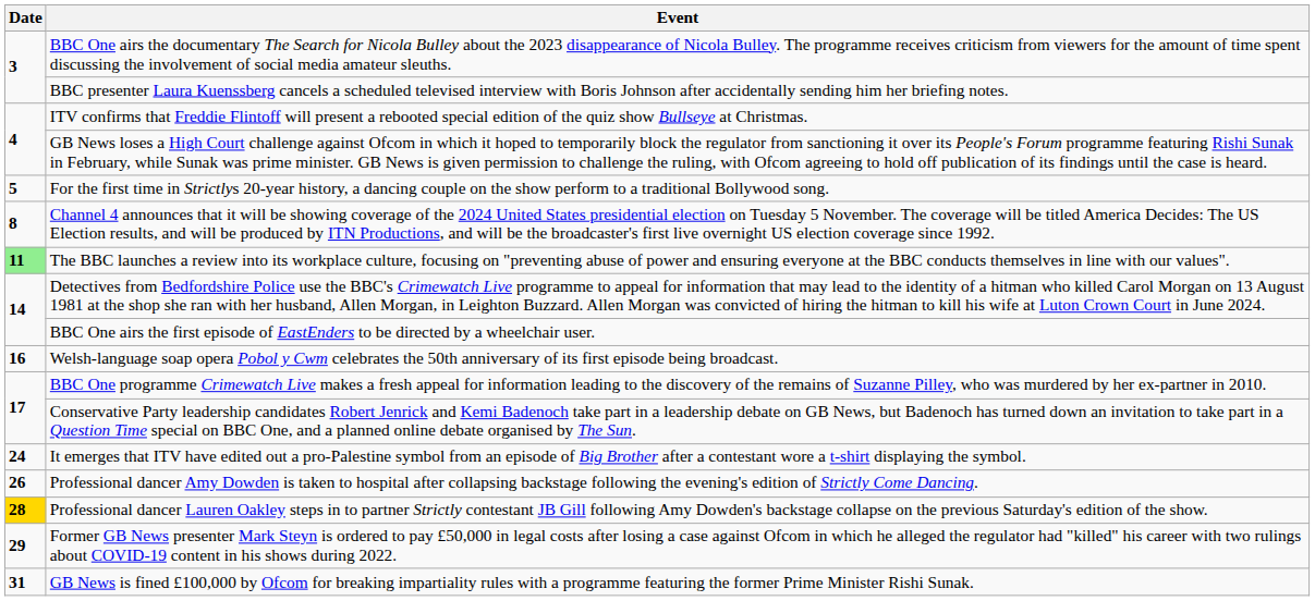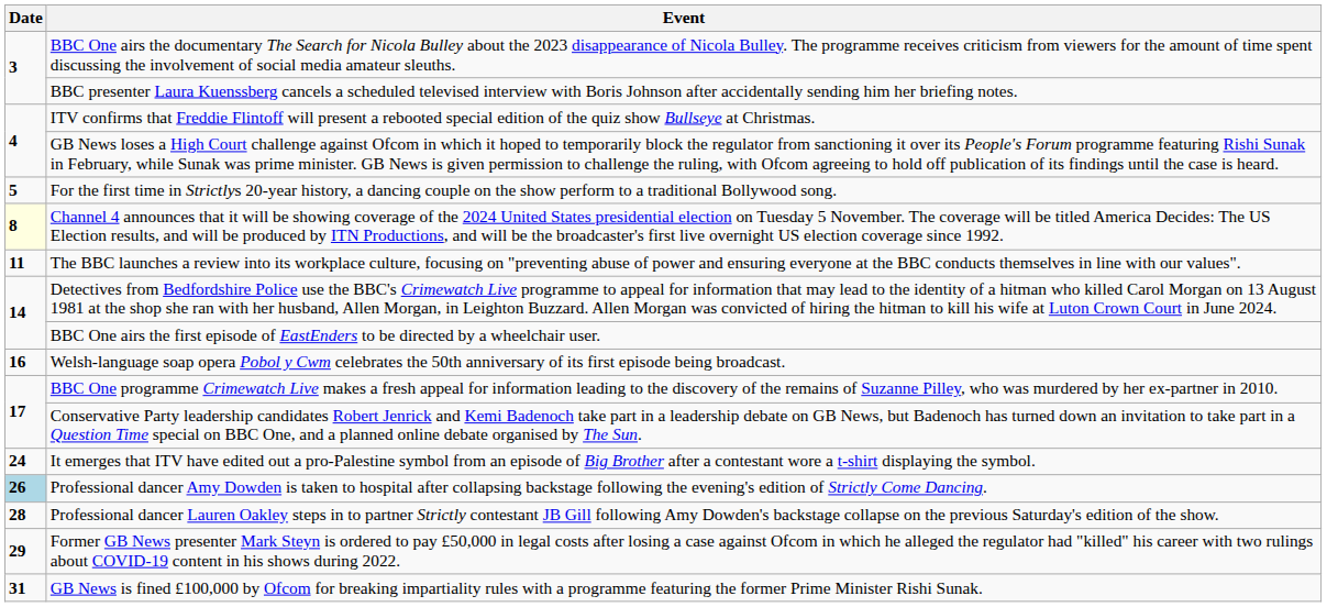row 7 | Date: no background -> lightyellow background
row 8 | Date: lightgreen background -> no background
row 15 | Date: no background -> lightblue background
row 16 | Date: gold background -> no background
